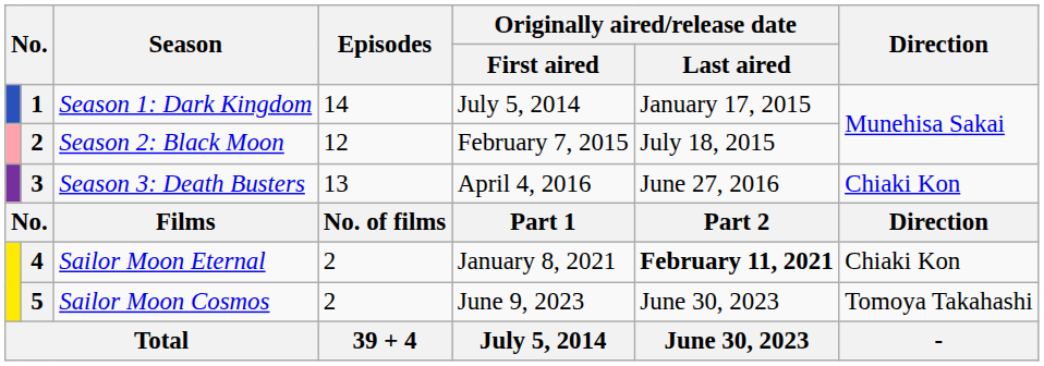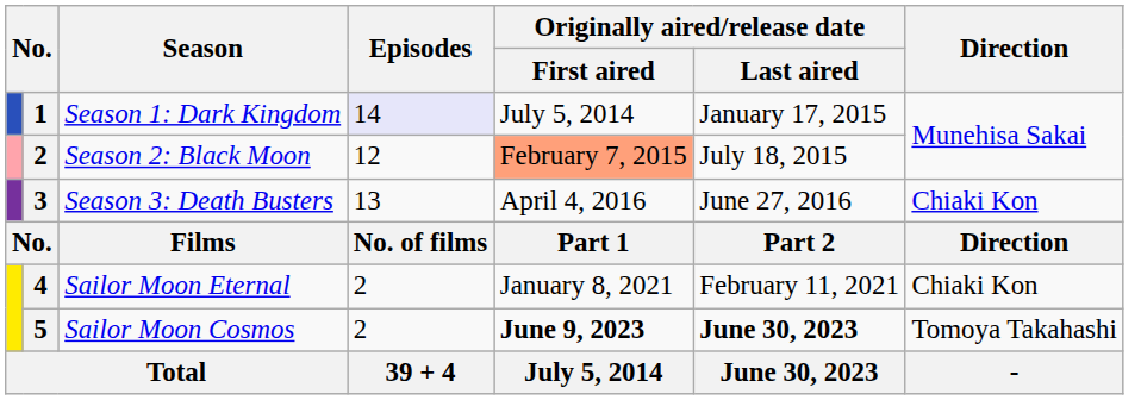Season 1: Dark Kingdom | Episodes: no background -> lavender background
Season 2: Black Moon | Originally aired/release date / First aired: no background -> lightsalmon background
Sailor Moon Eternal | Originally aired/release date / Last aired: bold -> normal
Sailor Moon Cosmos | Originally aired/release date / First aired: normal -> bold
Sailor Moon Cosmos | Originally aired/release date / Last aired: normal -> bold
